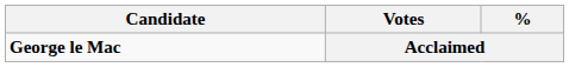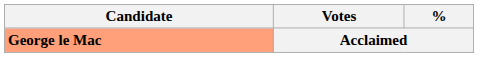Acclaimed | Candidate: no background -> lightsalmon background
